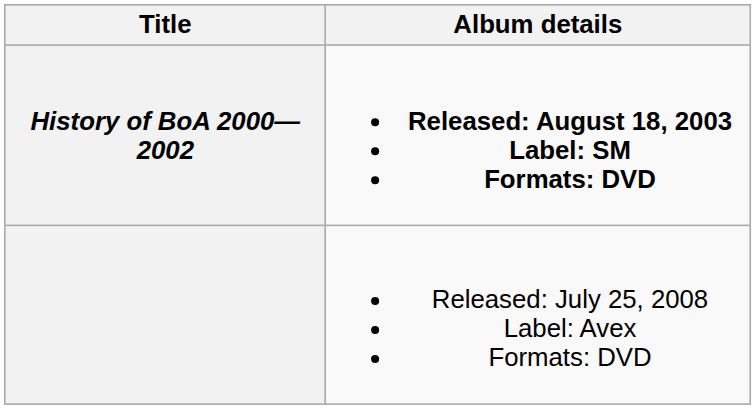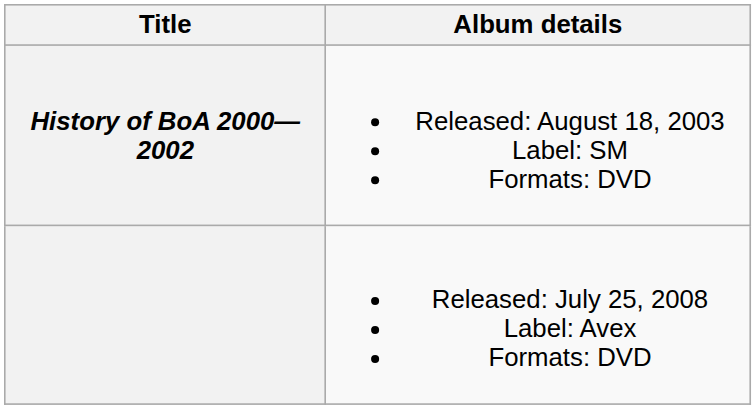History of BoA 2000—2002 | Album details: bold -> normal
